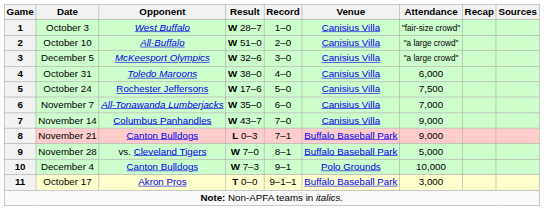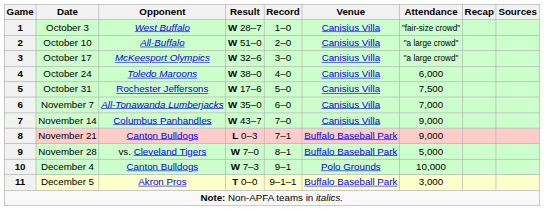3 | Date: December 5 -> October 17
4 | Date: October 31 -> October 24
5 | Date: October 24 -> October 31
11 | Date: October 17 -> December 5
